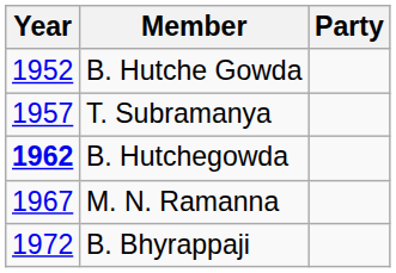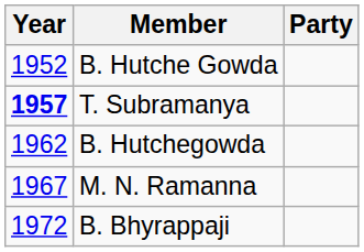T. Subramanya | Year: normal -> bold
B. Hutchegowda | Year: bold -> normal
